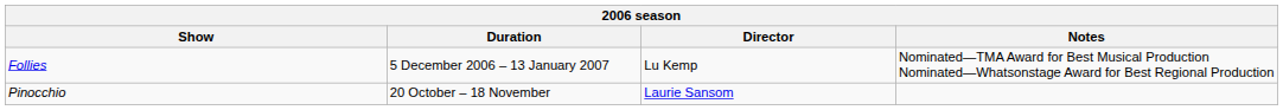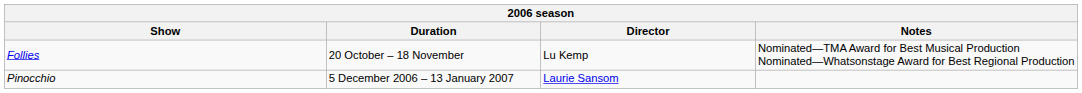Follies | Duration: 5 December 2006 – 13 January 2007 -> 20 October – 18 November
Pinocchio | Duration: 20 October – 18 November -> 5 December 2006 – 13 January 2007
